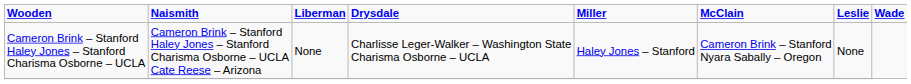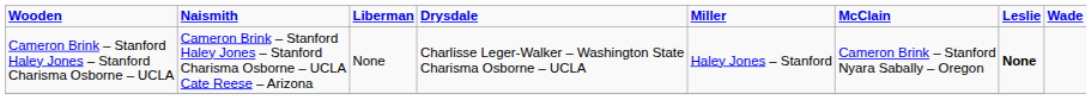row 2 | Leslie: normal -> bold
